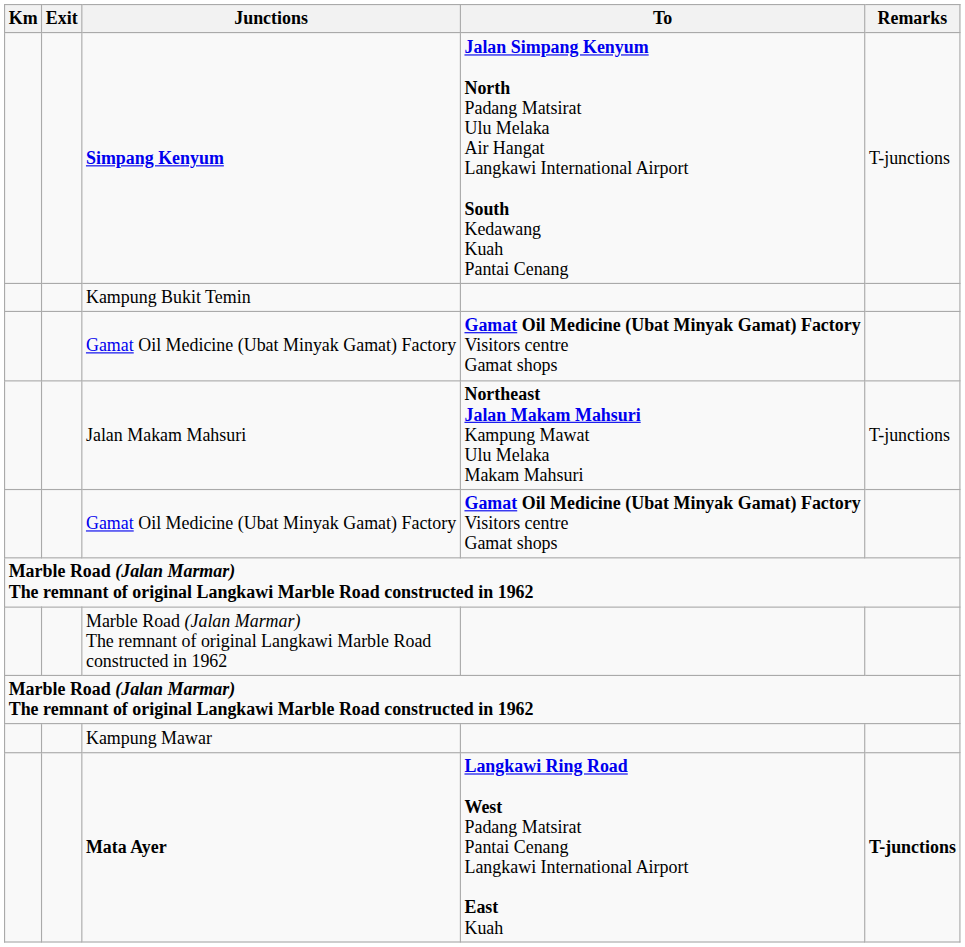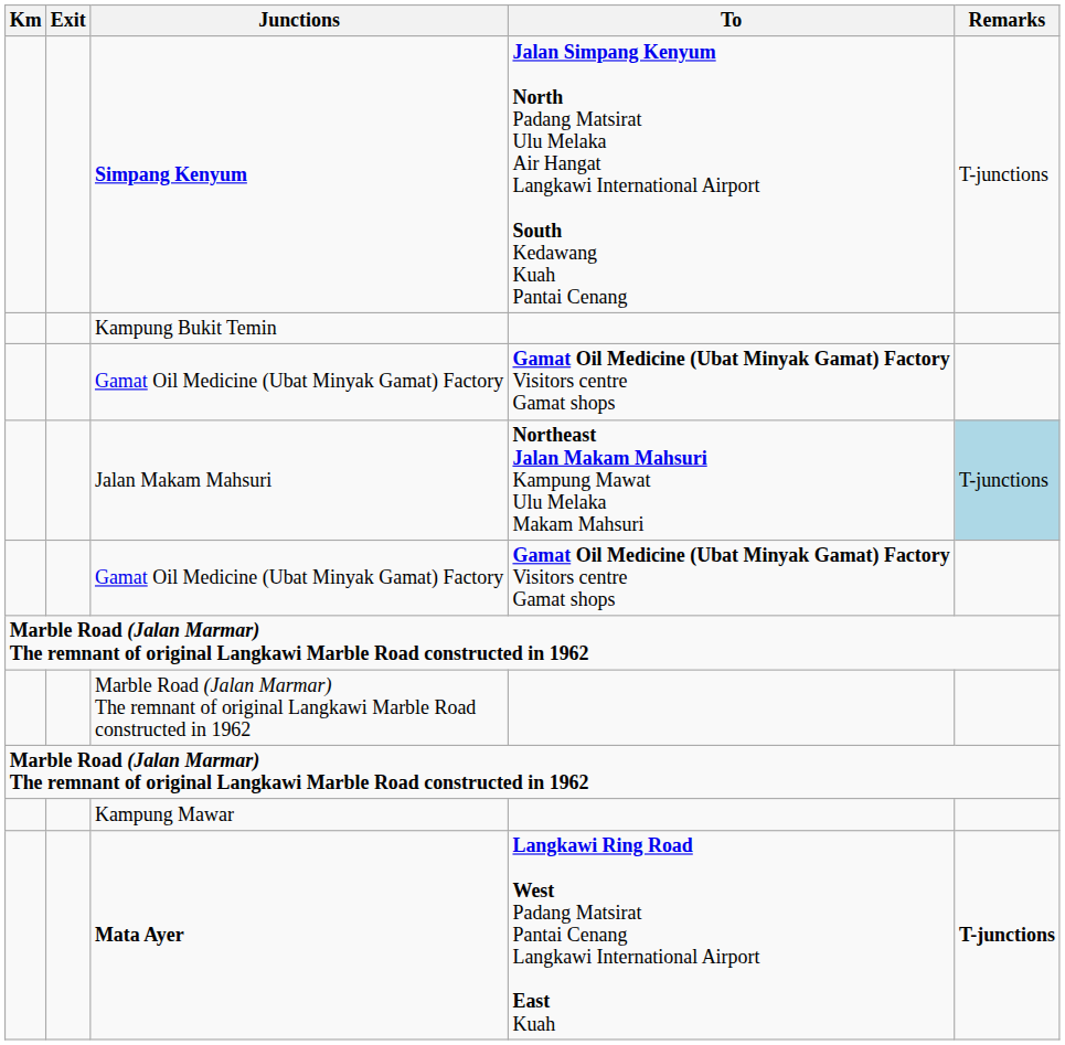Jalan Makam Mahsuri | Remarks: no background -> lightblue background
